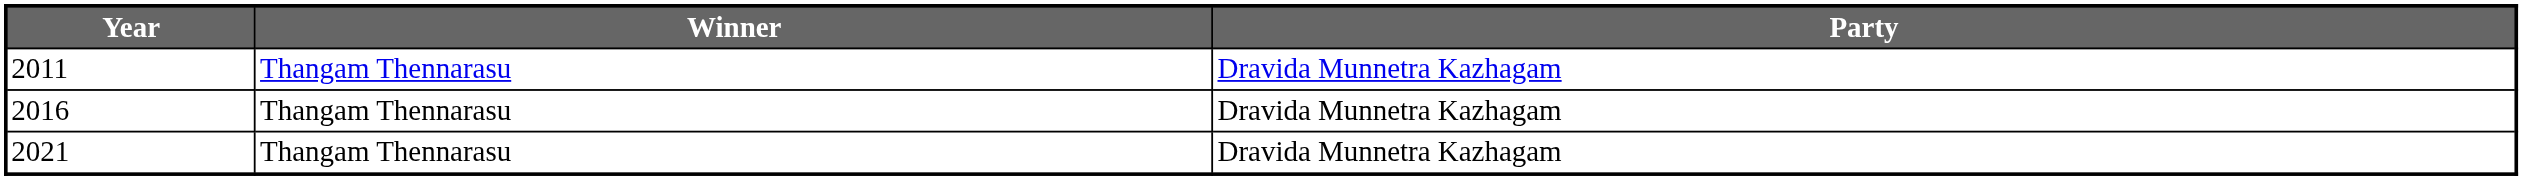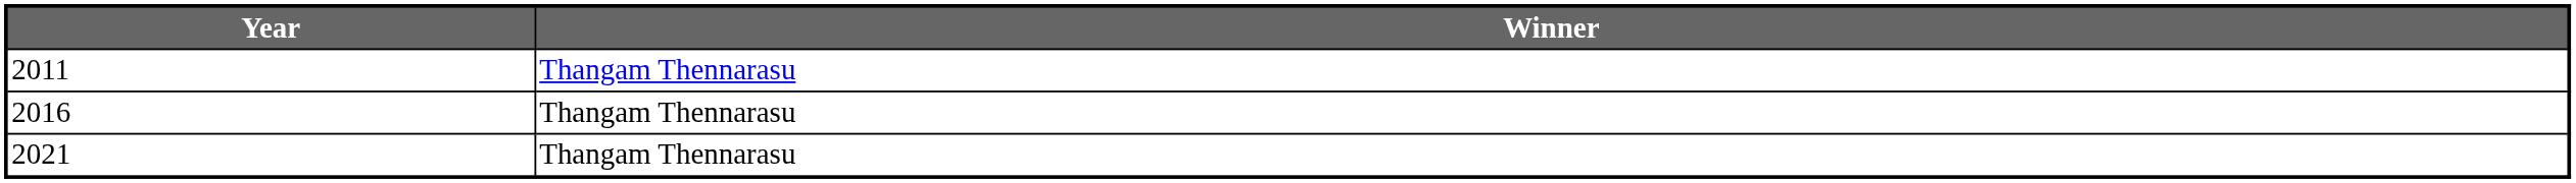- column: Party | Dravida Munnetra Kazhagam | Dravida Munnetra Kazhagam | Dravida Munnetra Kazhagam
